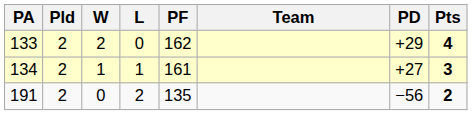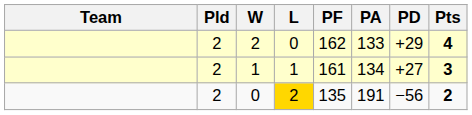columns swapped: Team <-> PA
row 4 | L: no background -> gold background
